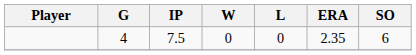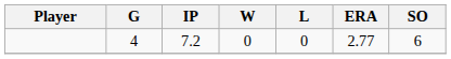row 2 | IP: 7.5 -> 7.2
row 2 | ERA: 2.35 -> 2.77
